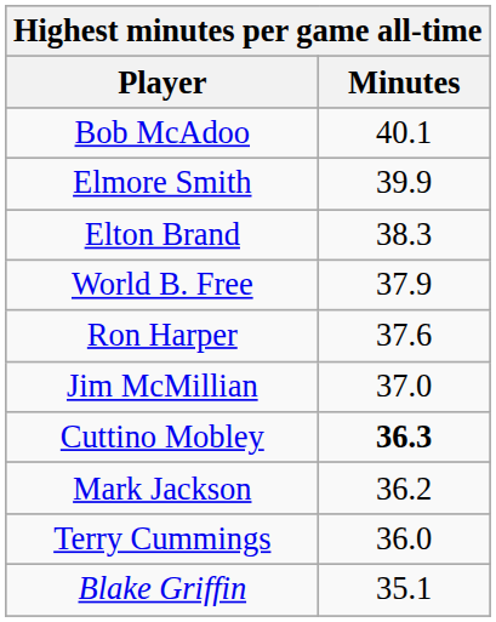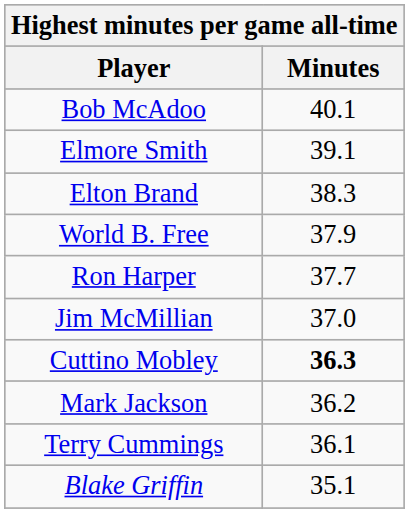Elmore Smith | Minutes: 39.9 -> 39.1
Ron Harper | Minutes: 37.6 -> 37.7
Terry Cummings | Minutes: 36.0 -> 36.1
